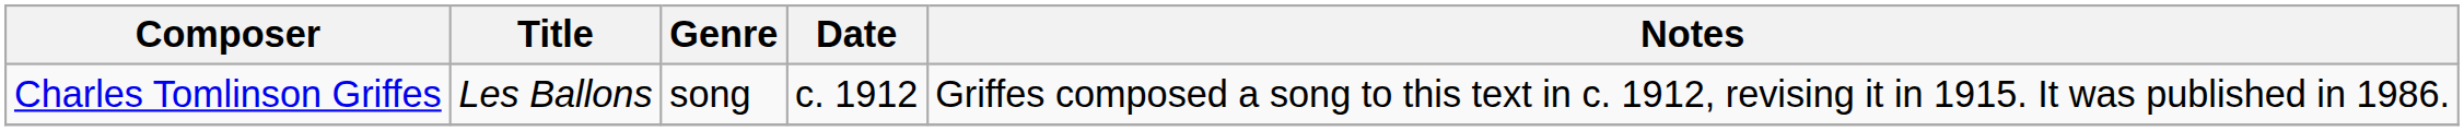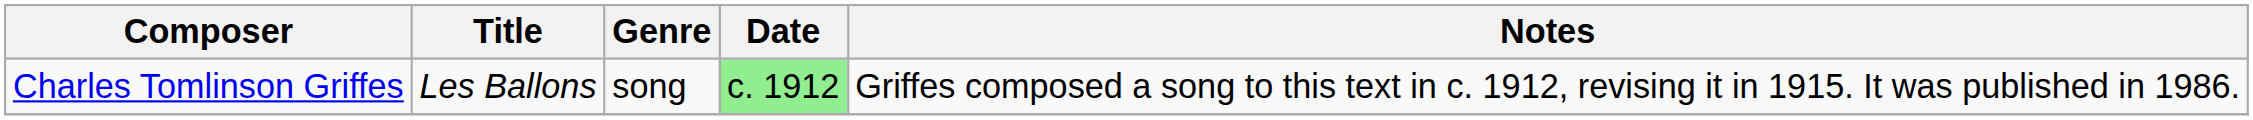Charles Tomlinson Griffes | Date: no background -> lightgreen background
